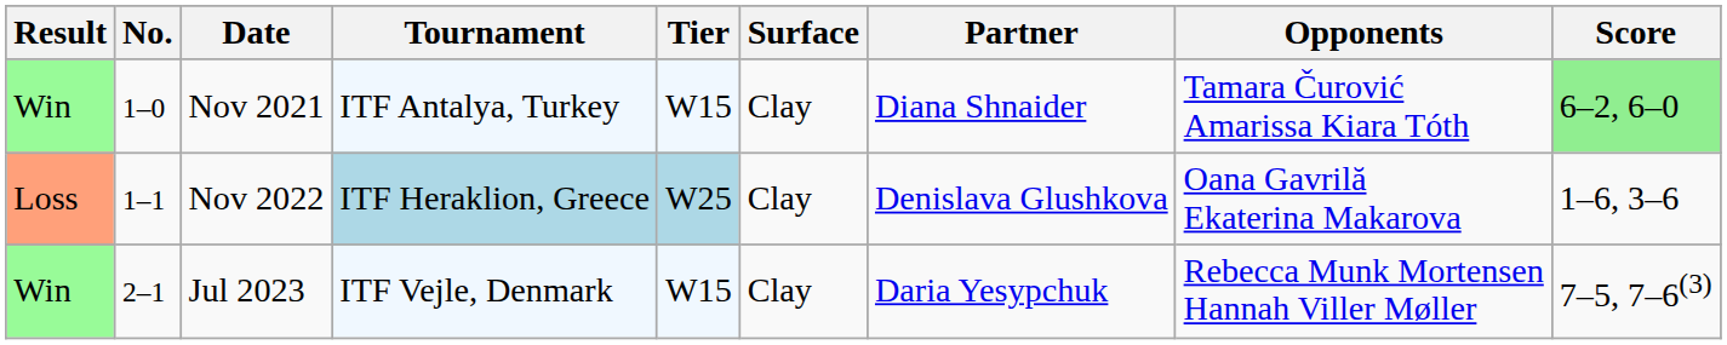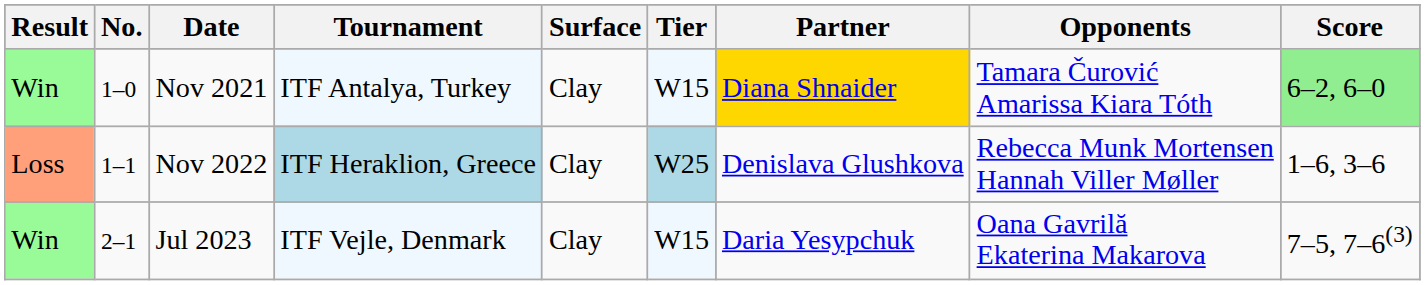columns swapped: Tier <-> Surface
Nov 2021 | Partner: no background -> gold background
Nov 2022 | Opponents: Oana Gavrilă Ekaterina Makarova -> Rebecca Munk Mortensen Hannah Viller Møller
Jul 2023 | Opponents: Rebecca Munk Mortensen Hannah Viller Møller -> Oana Gavrilă Ekaterina Makarova
